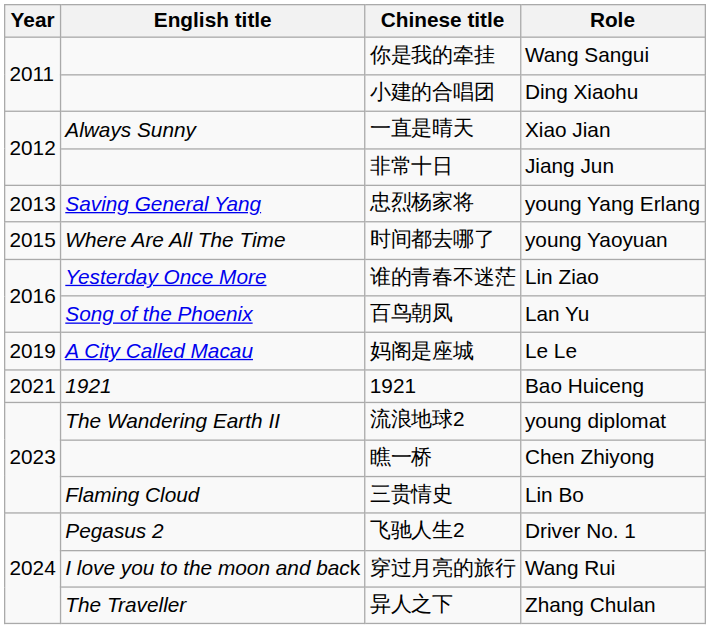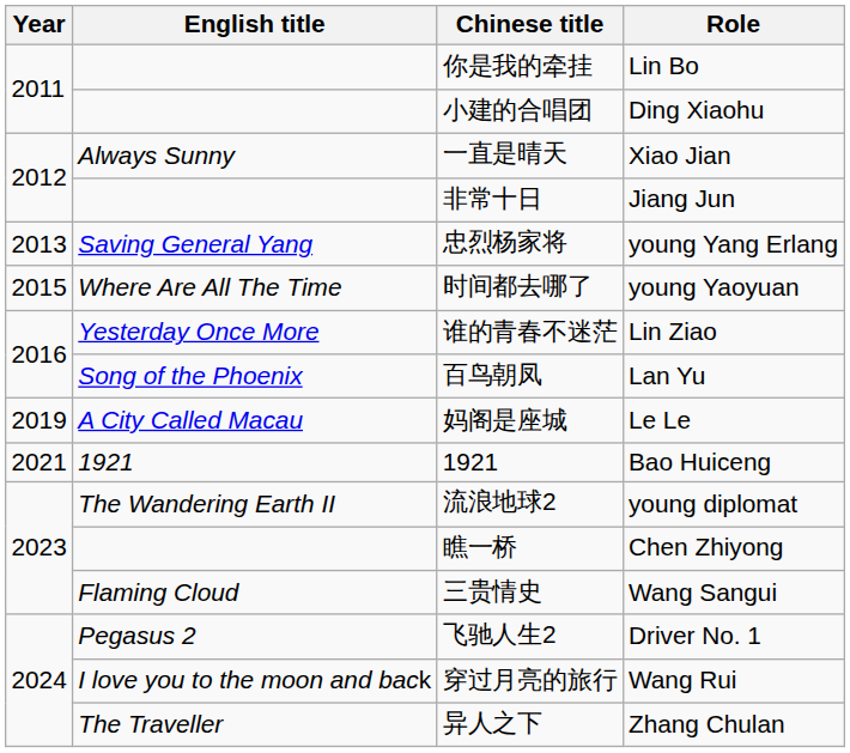你是我的牵挂 | Role: Wang Sangui -> Lin Bo
三贵情史 | Role: Lin Bo -> Wang Sangui
